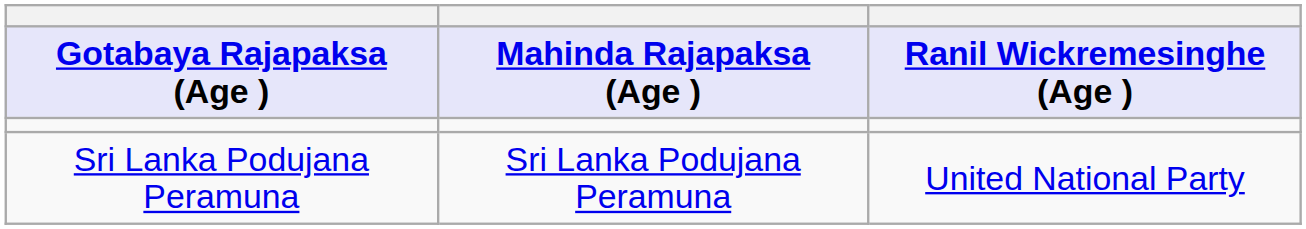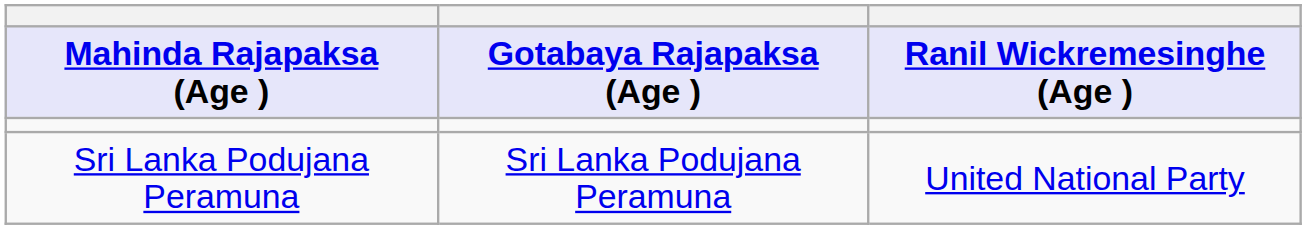columns swapped: Gotabaya Rajapaksa (Age ) <-> Mahinda Rajapaksa (Age )
